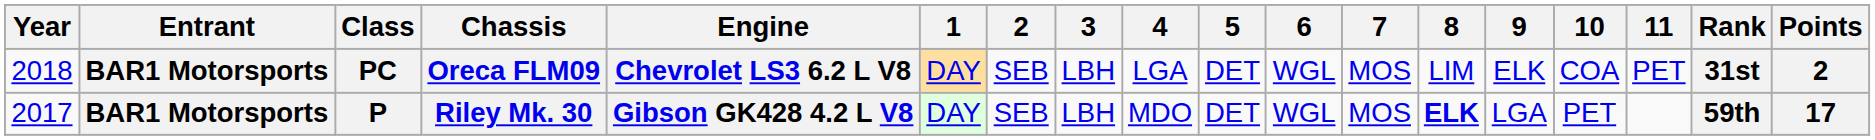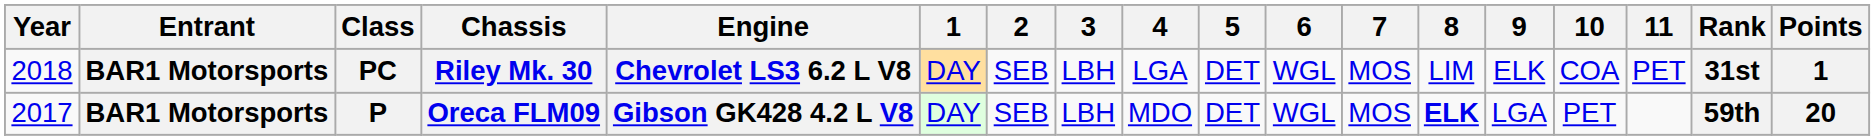PC | Chassis: Oreca FLM09 -> Riley Mk. 30
PC | Points: 2 -> 1
P | Chassis: Riley Mk. 30 -> Oreca FLM09
P | Points: 17 -> 20
